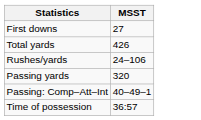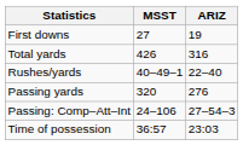+ column: ARIZ | 19 | 316 | 22–40 | 276 | 27–54–3 | 23:03
Rushes/yards | MSST: 24–106 -> 40–49–1
Passing: Comp–Att–Int | MSST: 40–49–1 -> 24–106
